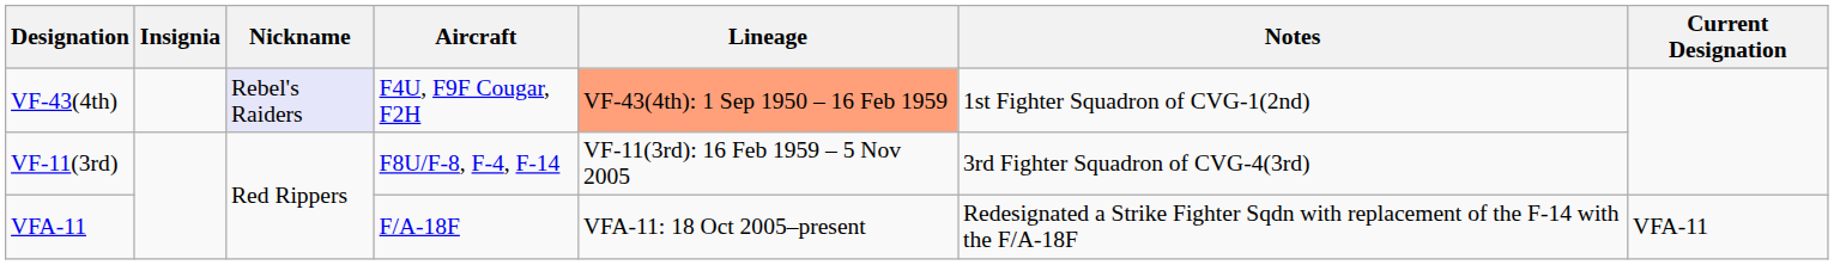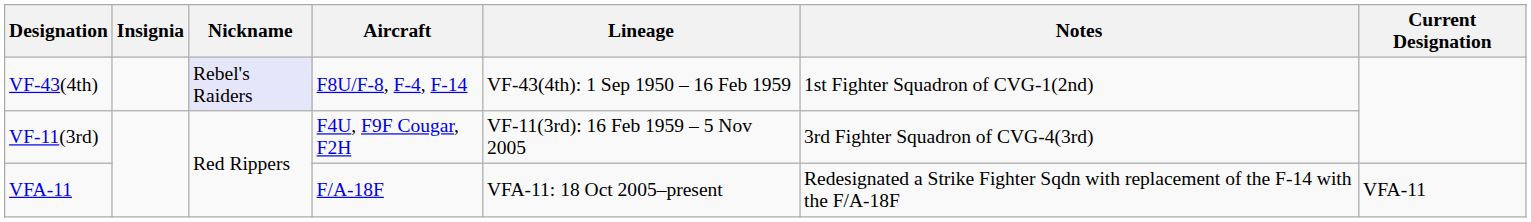VF-43(4th) | Aircraft: F4U, F9F Cougar, F2H -> F8U/F-8, F-4, F-14
VF-43(4th) | Lineage: lightsalmon background -> no background
VF-11(3rd) | Aircraft: F8U/F-8, F-4, F-14 -> F4U, F9F Cougar, F2H
